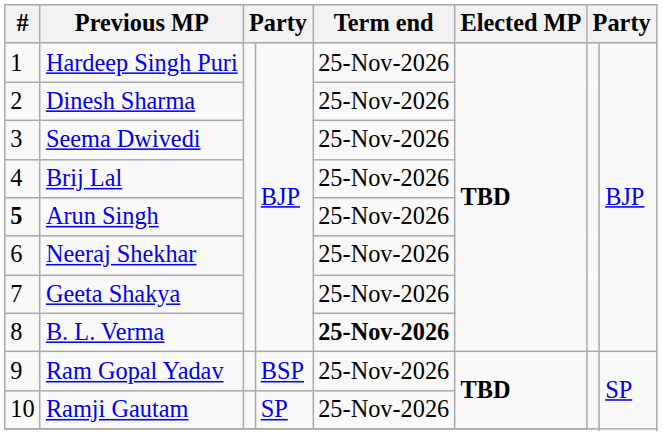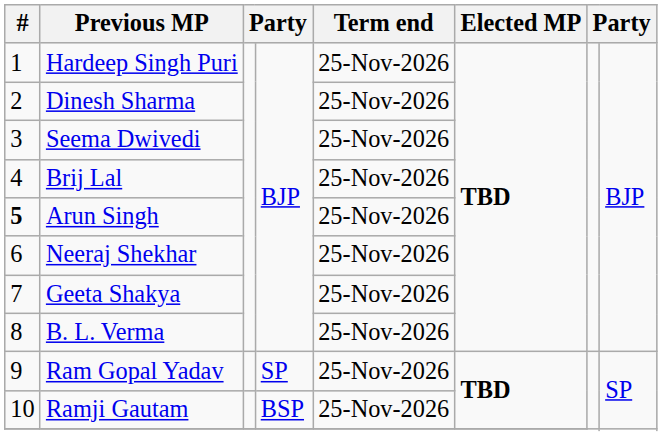B. L. Verma | Term end: bold -> normal
Ram Gopal Yadav | column 4: BSP -> SP
Ramji Gautam | column 4: SP -> BSP
